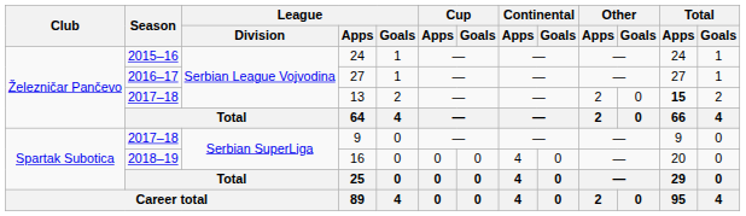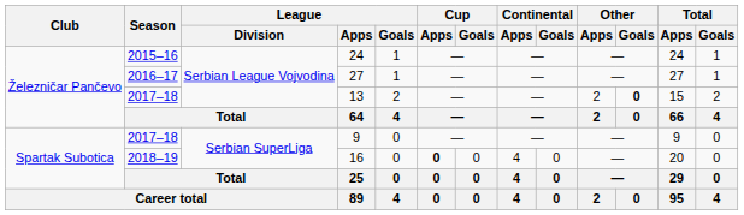13 | Other / Goals: normal -> bold
13 | Total / Apps: bold -> normal
16 | Cup / Apps: normal -> bold
